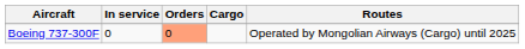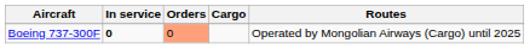Boeing 737-300F | In service: normal -> bold
